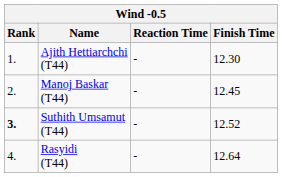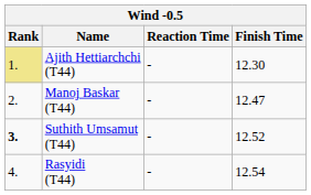Ajith Hettiarchchi (T44) | Rank: no background -> khaki background
Manoj Baskar (T44) | Finish Time: 12.45 -> 12.47
Rasyidi (T44) | Finish Time: 12.64 -> 12.54
